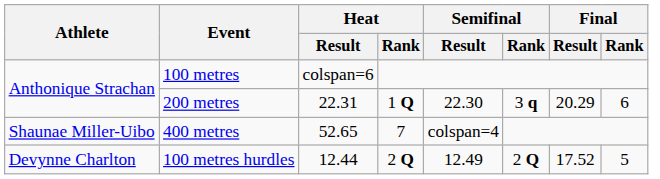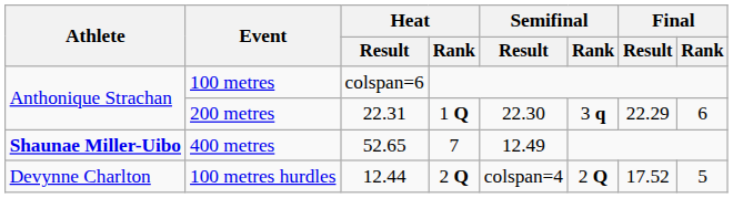200 metres | Final / Result: 20.29 -> 22.29
400 metres | Athlete: normal -> bold
400 metres | Semifinal / Result: colspan=4 -> 12.49
100 metres hurdles | Semifinal / Result: 12.49 -> colspan=4
